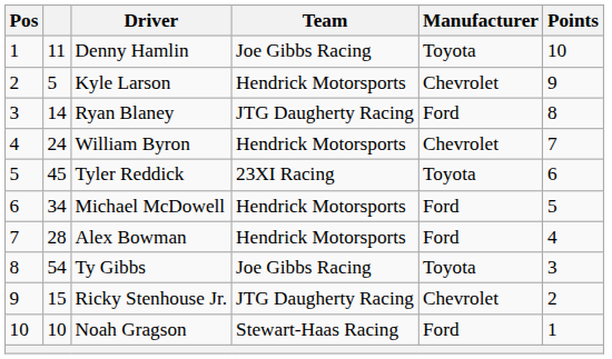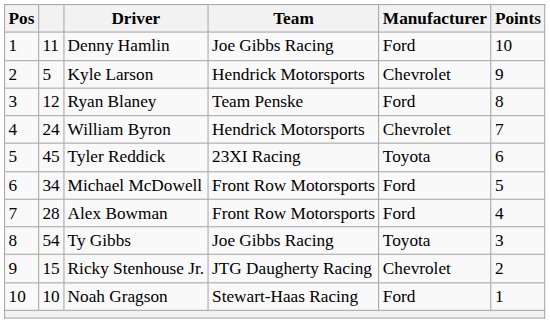Denny Hamlin | Manufacturer: Toyota -> Ford
Ryan Blaney | column 2: 14 -> 12
Ryan Blaney | Team: JTG Daugherty Racing -> Team Penske
Michael McDowell | Team: Hendrick Motorsports -> Front Row Motorsports
Alex Bowman | Team: Hendrick Motorsports -> Front Row Motorsports
